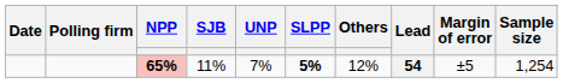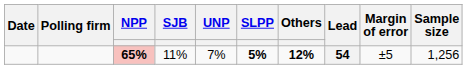row 3 | Others: normal -> bold
row 3 | Sample size: 1,254 -> 1,256
